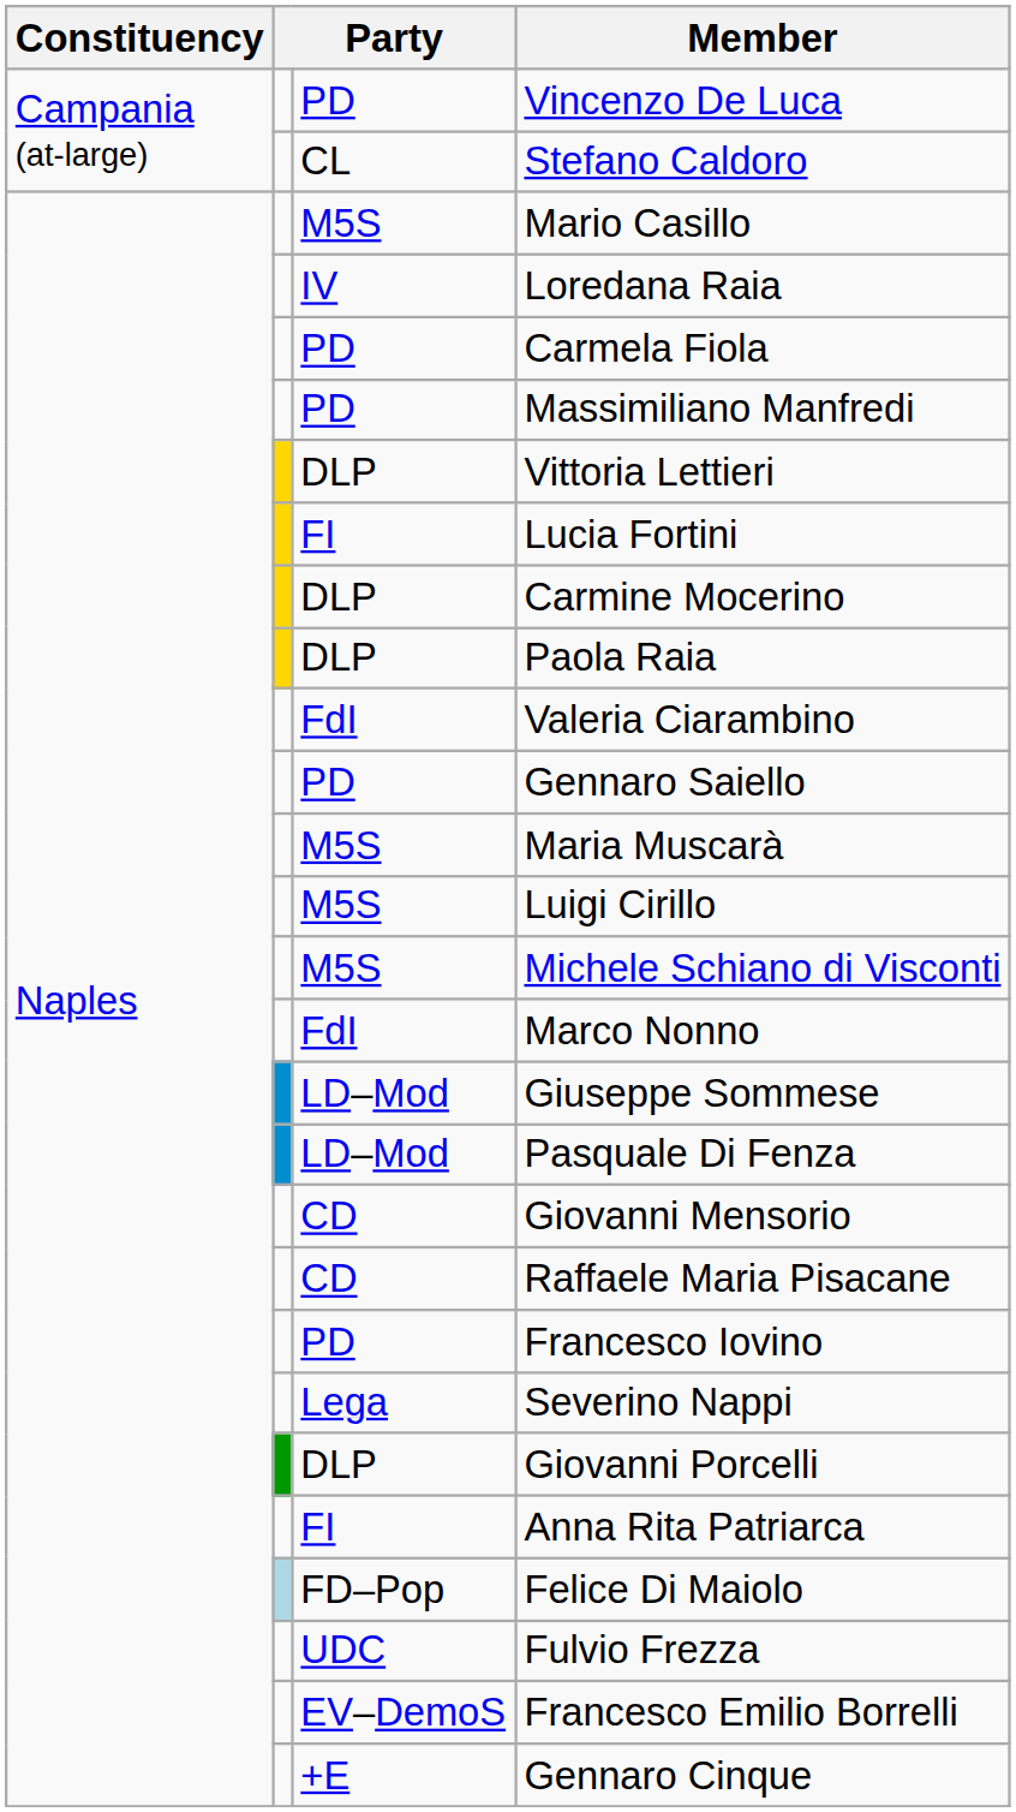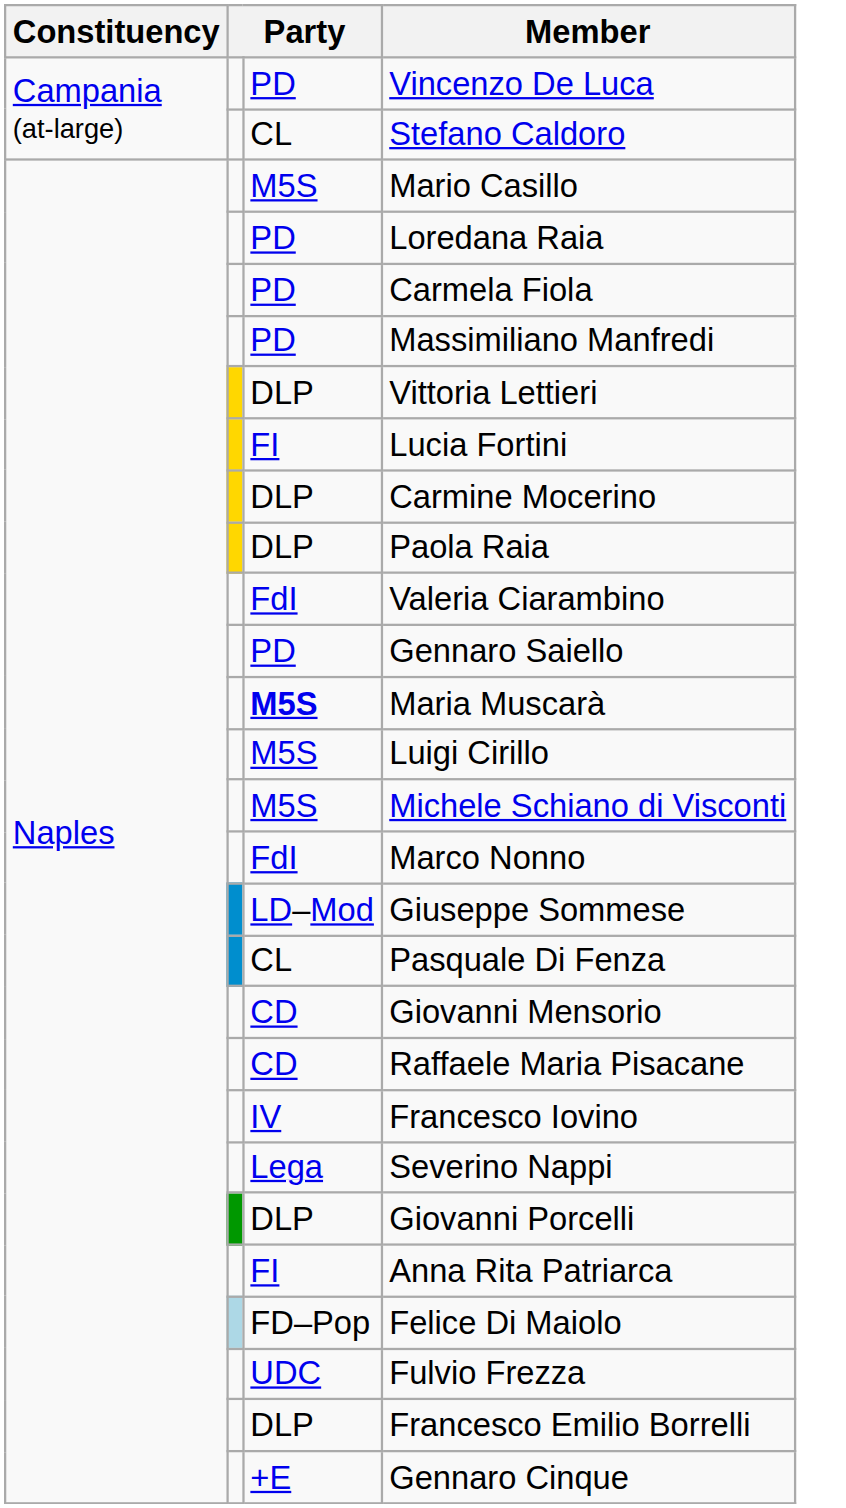Loredana Raia | column 3: IV -> PD
Maria Muscarà | column 3: normal -> bold
Pasquale Di Fenza | column 3: LD–Mod -> CL
Francesco Iovino | column 3: PD -> IV
Francesco Emilio Borrelli | column 3: EV–DemoS -> DLP
